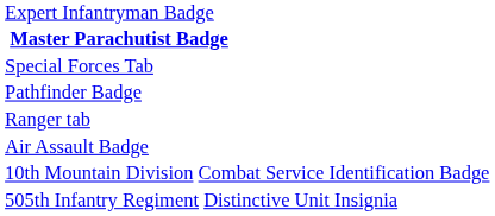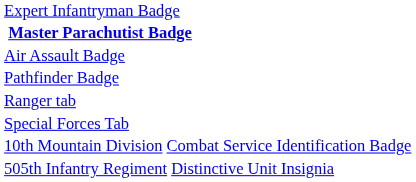row 3 | column 1: Special Forces Tab -> Air Assault Badge
row 6 | column 1: Air Assault Badge -> Special Forces Tab
